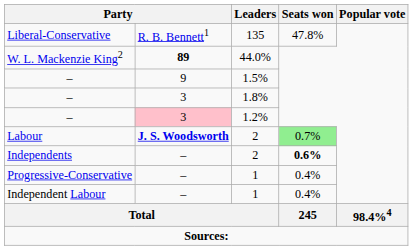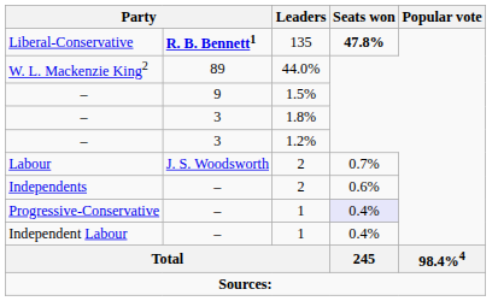Liberal-Conservative | column 2: normal -> bold
Liberal-Conservative | Seats won: normal -> bold
W. L. Mackenzie King2 | column 2: bold -> normal
– / 1.2% | column 2: pink background -> no background
Labour | column 2: bold -> normal
Labour | Seats won: lightgreen background -> no background
Independents | Seats won: bold -> normal
Progressive-Conservative | Seats won: no background -> lavender background
